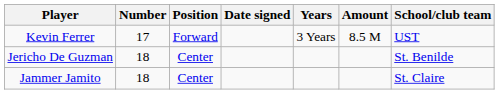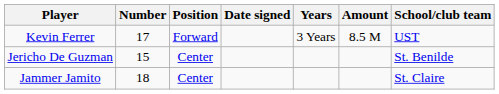Jericho De Guzman | Number: 18 -> 15
